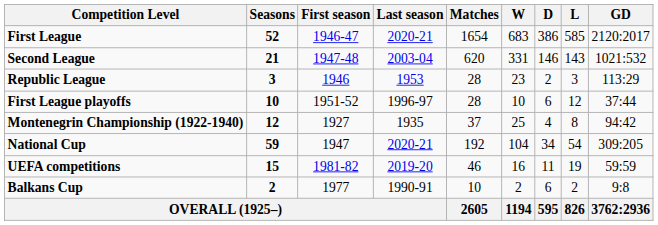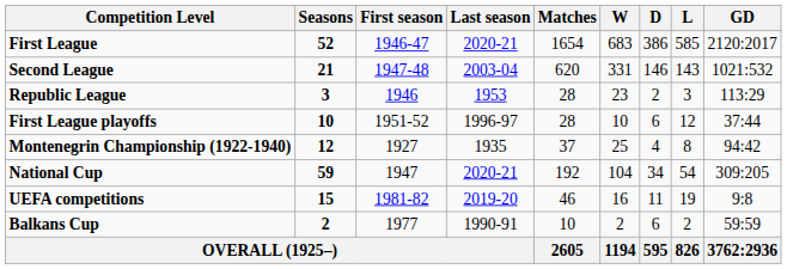UEFA competitions | GD: 59:59 -> 9:8
Balkans Cup | GD: 9:8 -> 59:59
